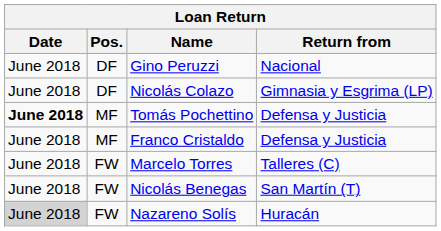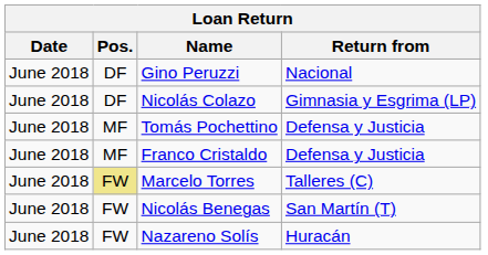Tomás Pochettino | Date: bold -> normal
Marcelo Torres | Pos.: no background -> khaki background
Nazareno Solís | Date: lightgrey background -> no background
